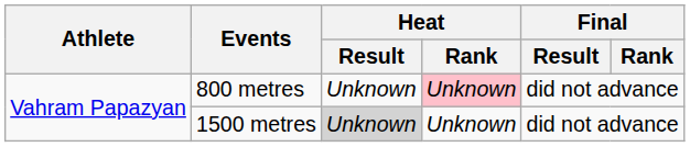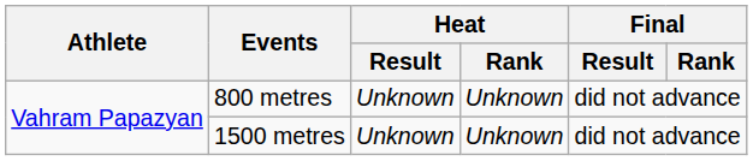800 metres | Heat / Rank: pink background -> no background
1500 metres | Heat / Result: lightgrey background -> no background
